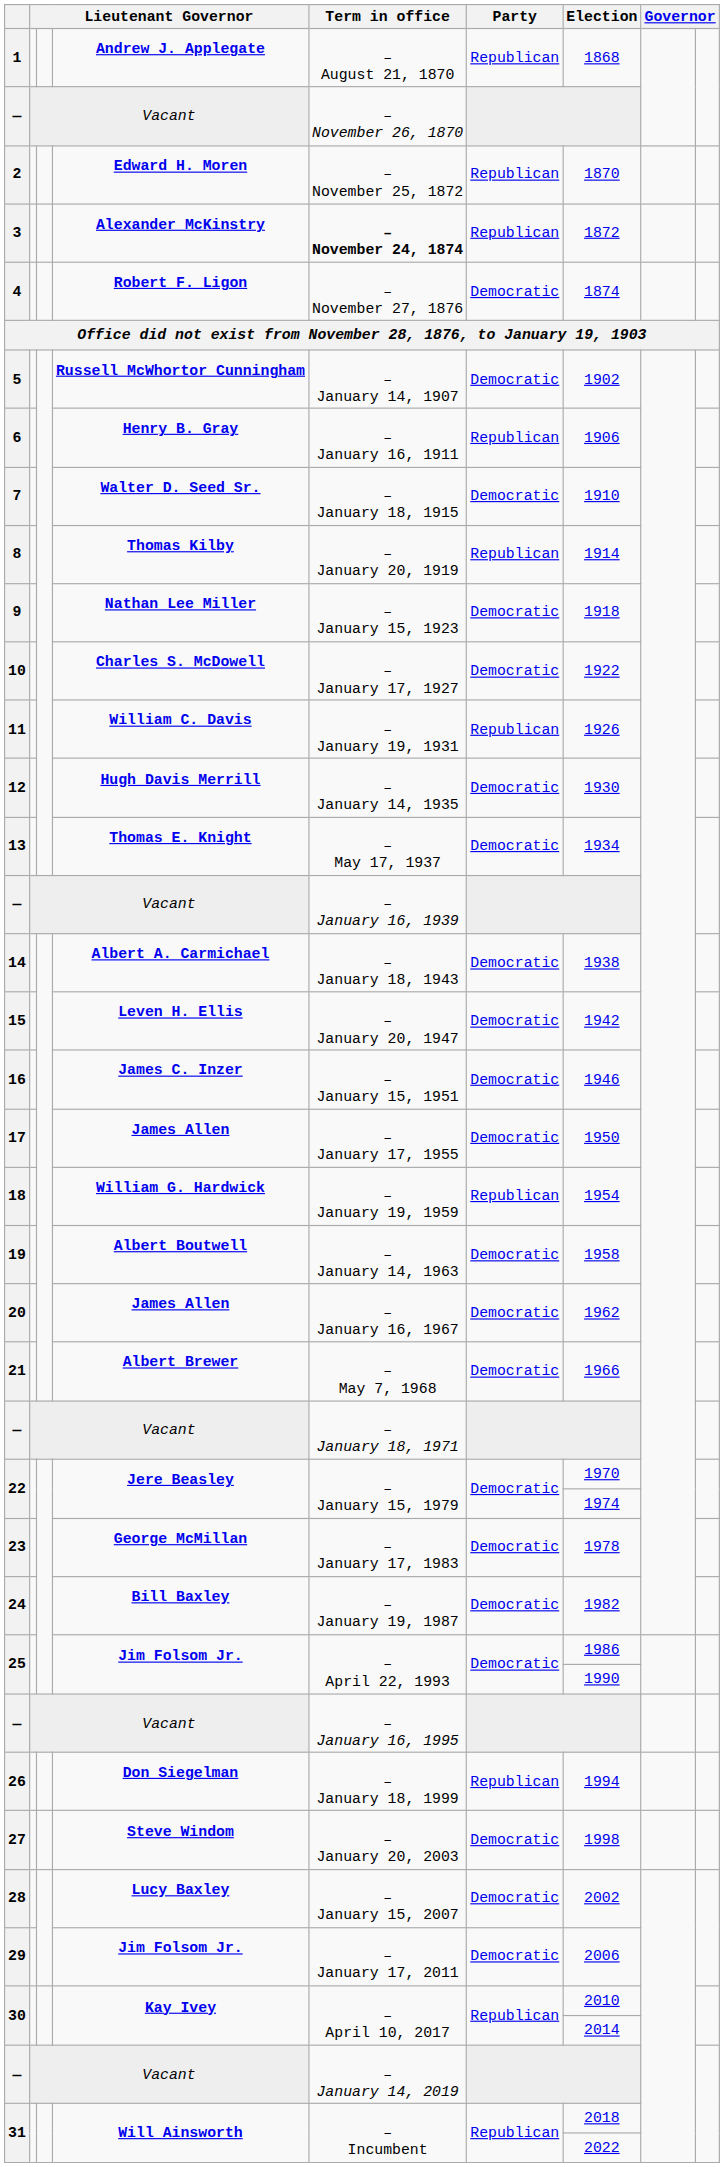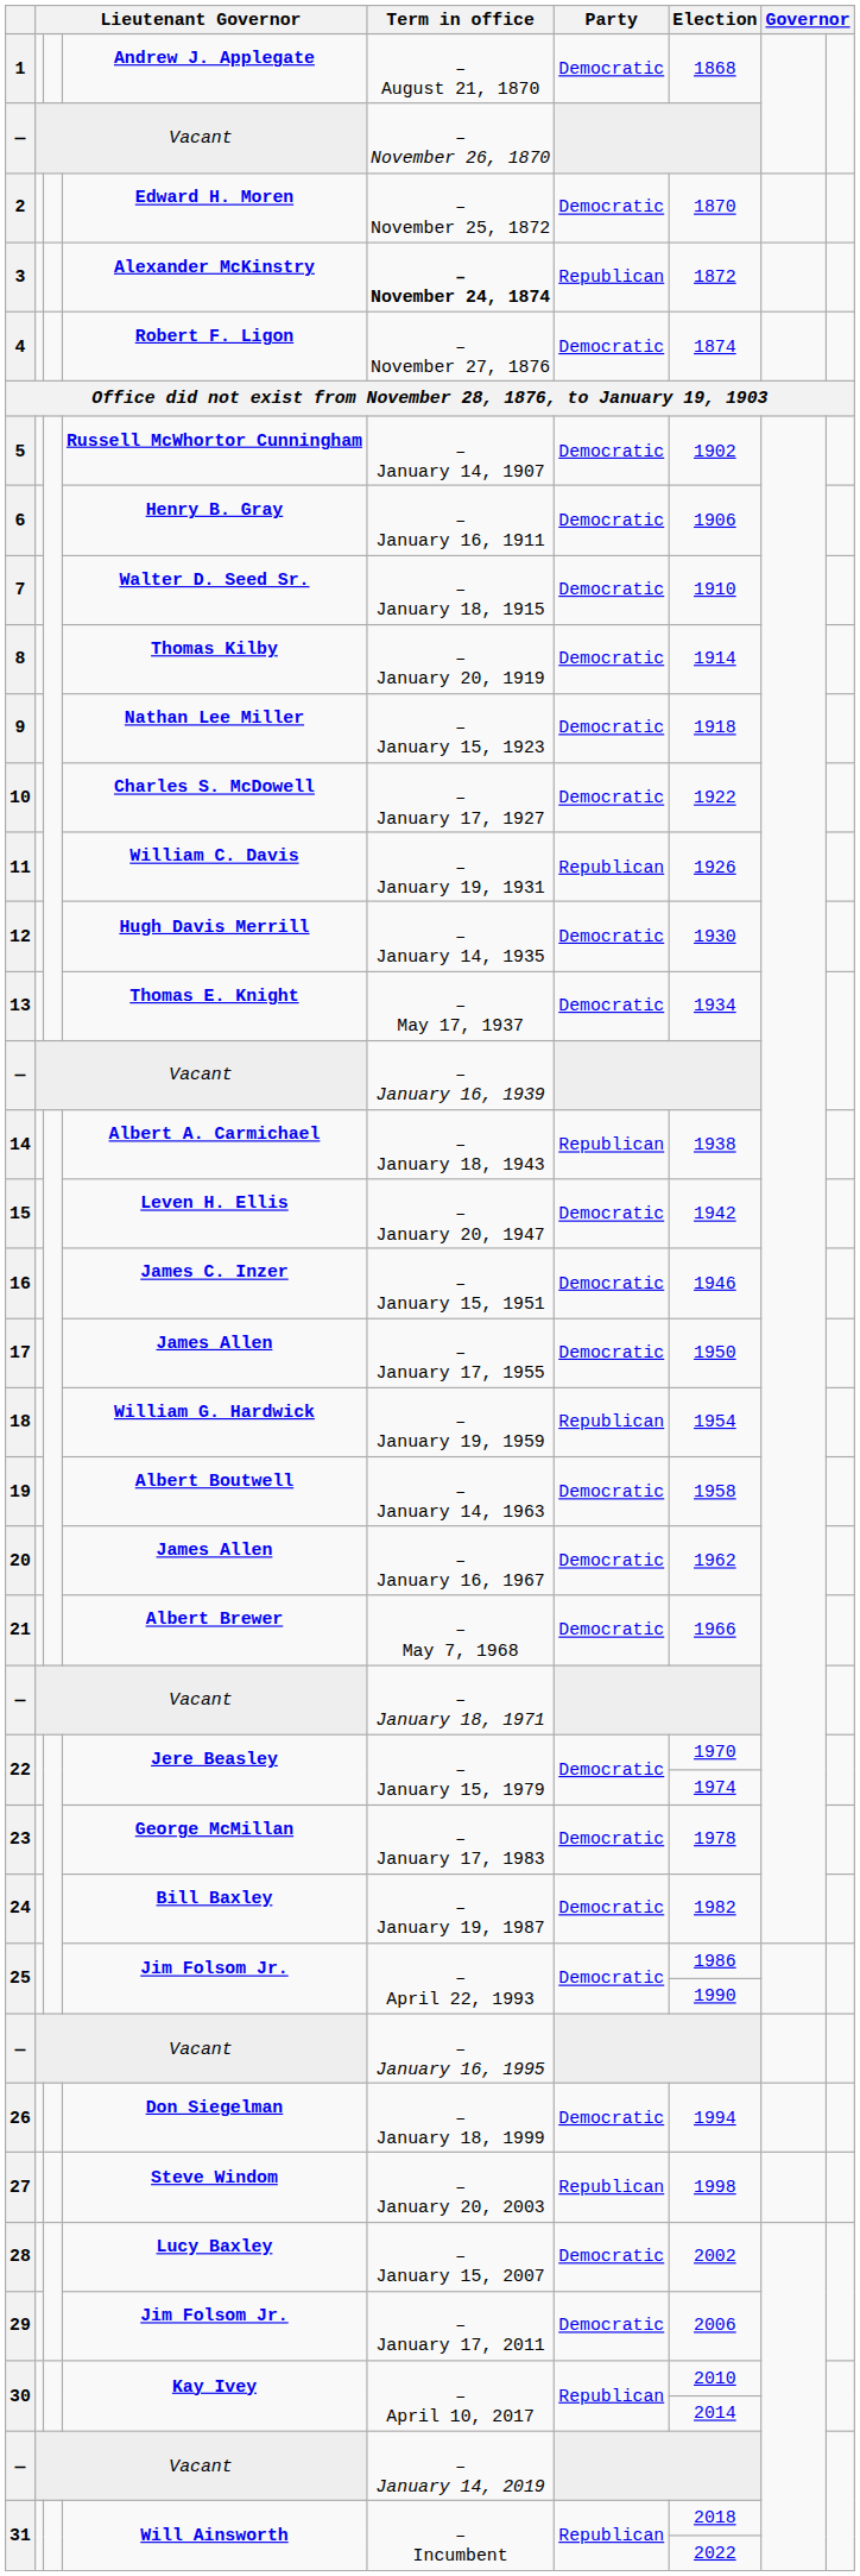1 | Party: Republican -> Democratic
2 | Party: Republican -> Democratic
6 | Party: Republican -> Democratic
8 | Party: Republican -> Democratic
14 | Party: Democratic -> Republican
26 | Party: Republican -> Democratic
27 | Party: Democratic -> Republican
